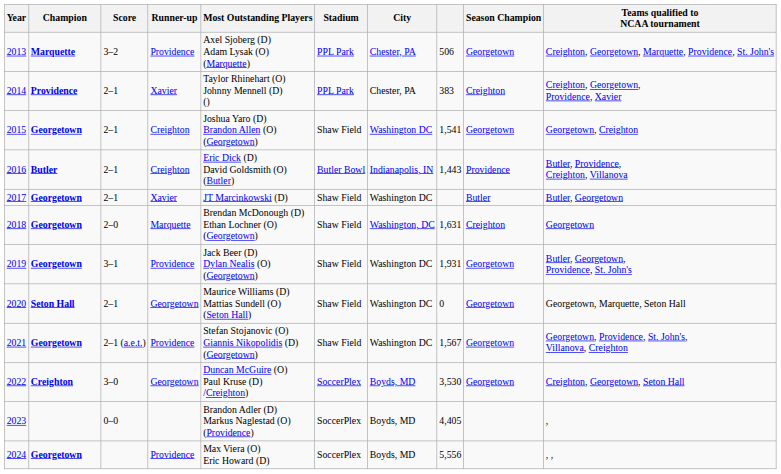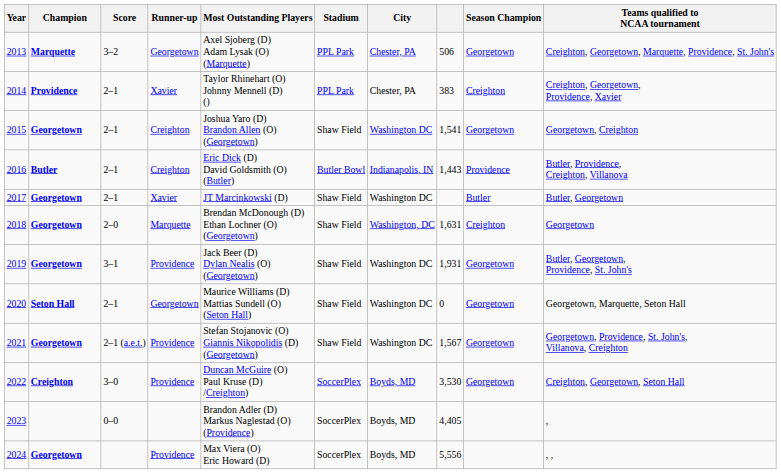2013 | Runner-up: Providence -> Georgetown
2022 | Runner-up: Georgetown -> Providence
